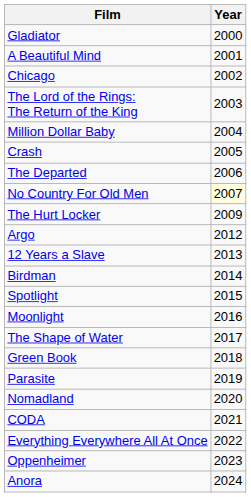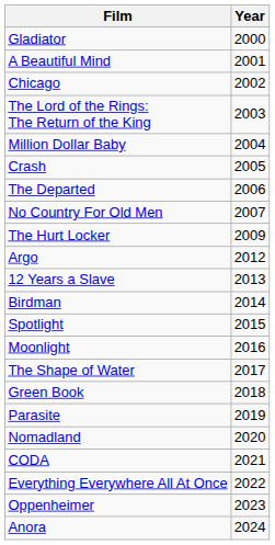No Country For Old Men | Year: lightyellow background -> no background
